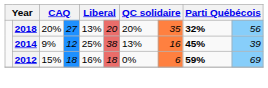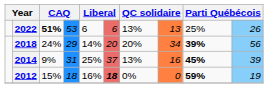+ row: 2022 | 51% | 53 | 6 | 6 | 13% | 13 | 25% | 26
2018 | column 3: 20% -> 24%
2018 | column 4: 27 -> 29
2018 | column 5: 13% -> 14%
2018 | column 8: 35 -> 34
2018 | column 9: 32% -> 39%
2014 | column 4: 12 -> 31
2014 | column 6: 38 -> 37
2012 | column 6: normal -> bold
2012 | column 8: 6 -> 0
2012 | column 10: 69 -> 19
